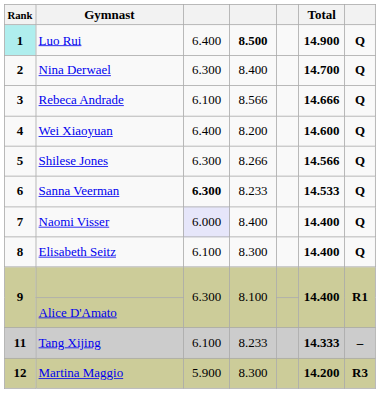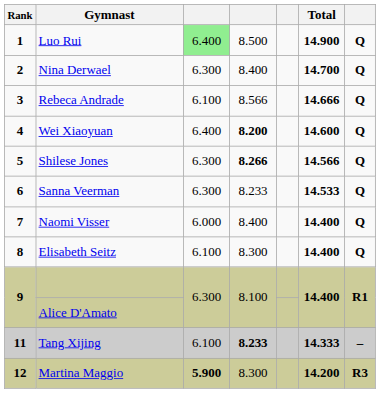Luo Rui | Rank: paleturquoise background -> no background
Luo Rui | column 3: no background -> lightgreen background
Luo Rui | column 4: bold -> normal
Wei Xiaoyuan | column 4: normal -> bold
Shilese Jones | column 4: normal -> bold
Sanna Veerman | column 3: bold -> normal
Naomi Visser | column 3: lavender background -> no background
Tang Xijing | column 4: normal -> bold
Martina Maggio | column 3: normal -> bold
